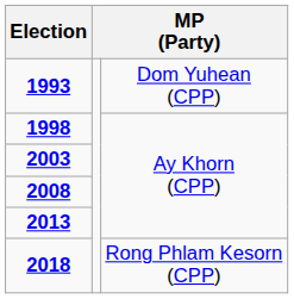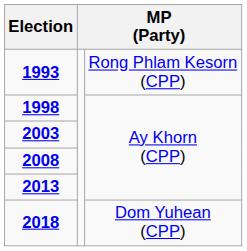1993 | column 3: Dom Yuhean (CPP) -> Rong Phlam Kesorn (CPP)
2018 | column 3: Rong Phlam Kesorn (CPP) -> Dom Yuhean (CPP)
